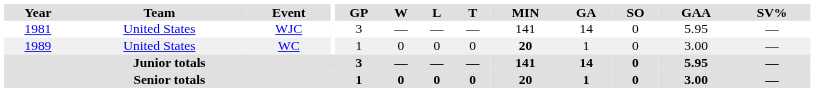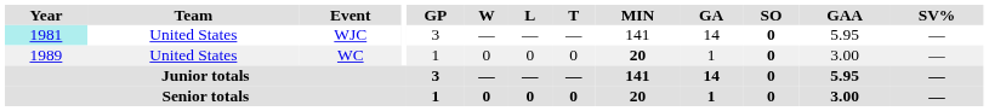WJC | Year: no background -> paleturquoise background
WJC | SO: normal -> bold
WC | SO: normal -> bold
